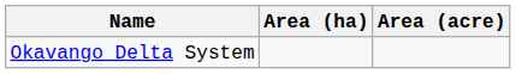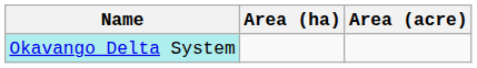Okavango Delta System | Name: no background -> paleturquoise background
